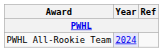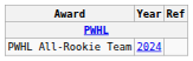row 3 | Year: lavender background -> no background
